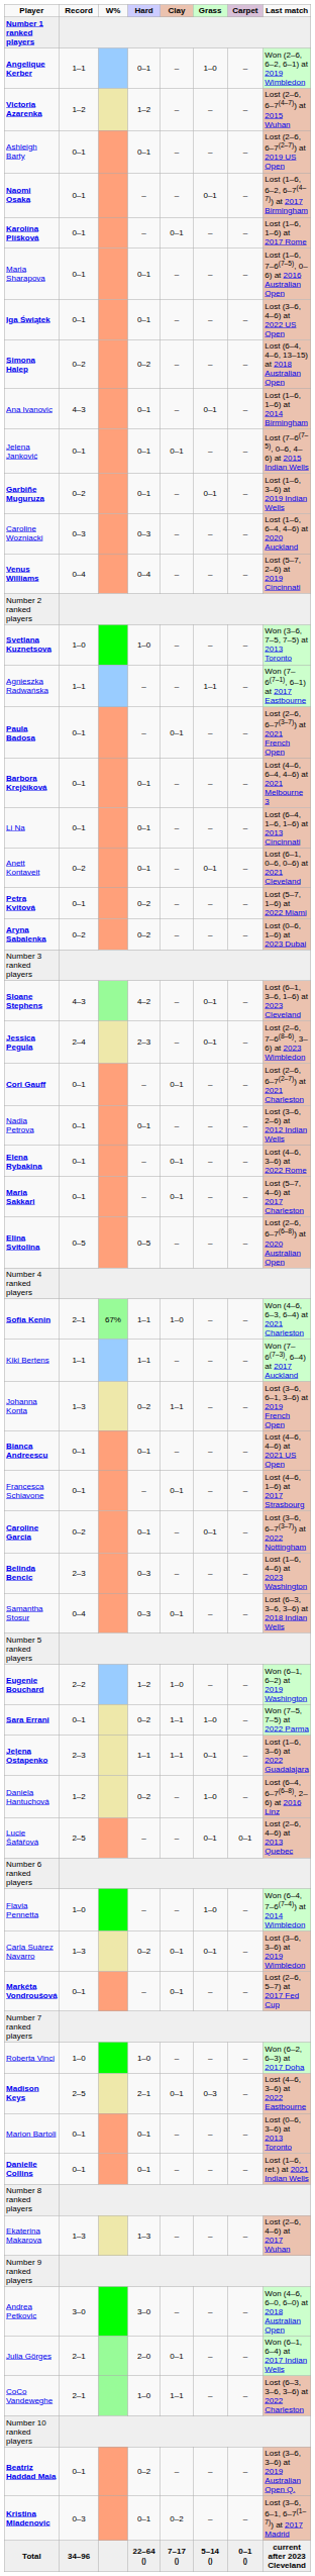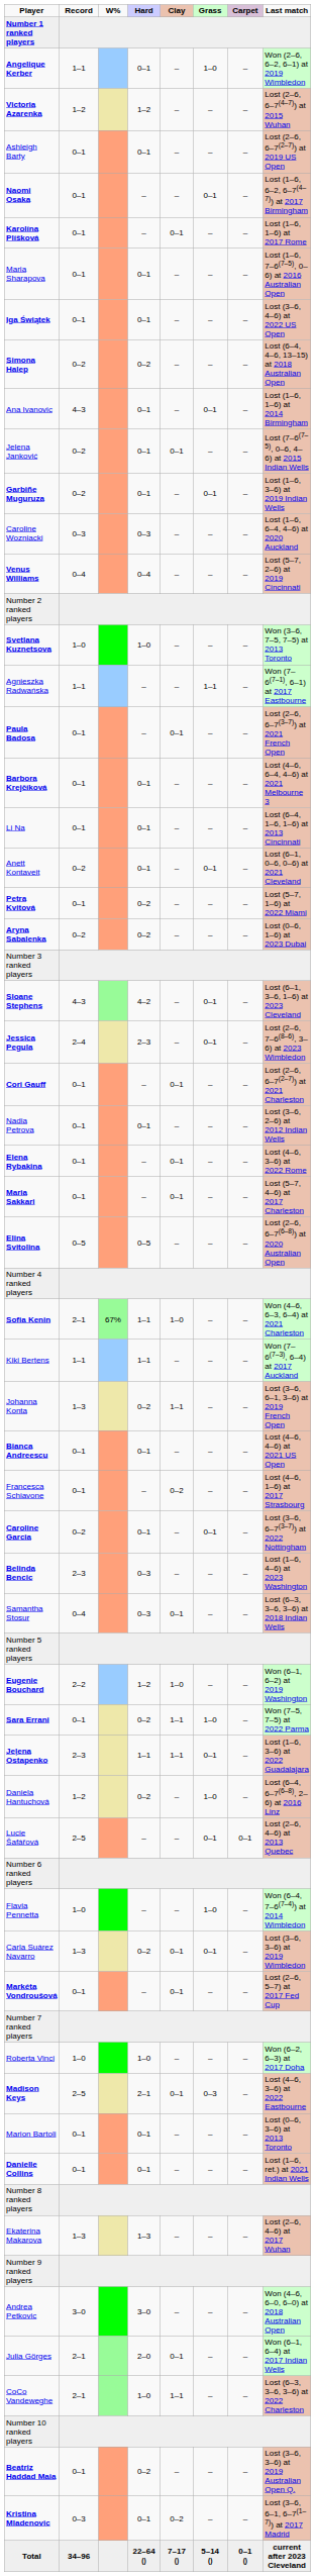Jelena Janković | Record: 0–1 -> 0–2
Francesca Schiavone | Clay: 0–1 -> 0–2
